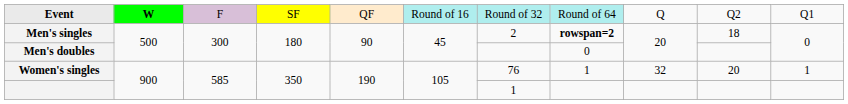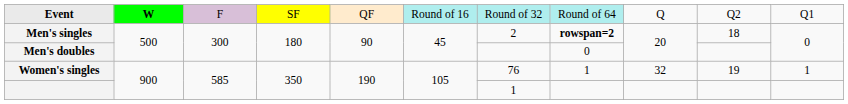Women's singles | column 10: 20 -> 19
